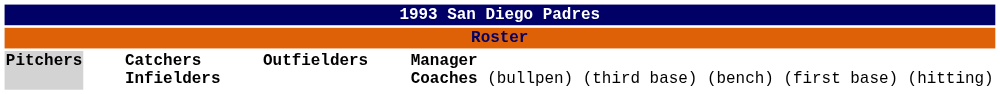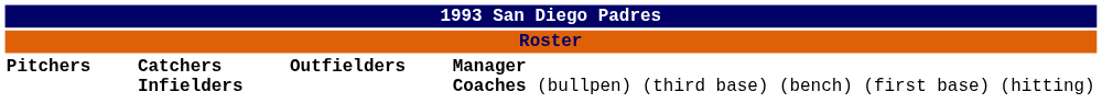Pitchers | column 1: lightgrey background -> no background
